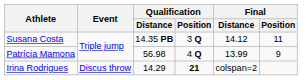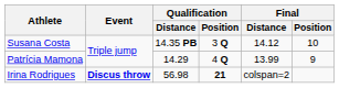Susana Costa | Final / Position: 11 -> 10
Patrícia Mamona | Qualification / Distance: 56.98 -> 14.29
Irina Rodrigues | Event: normal -> bold
Irina Rodrigues | Qualification / Distance: 14.29 -> 56.98
